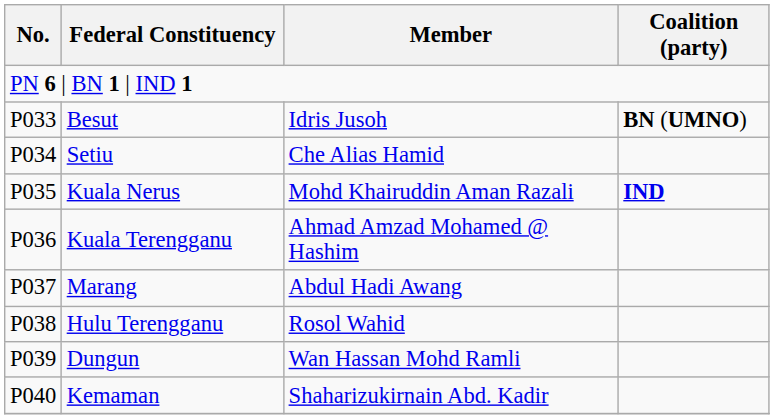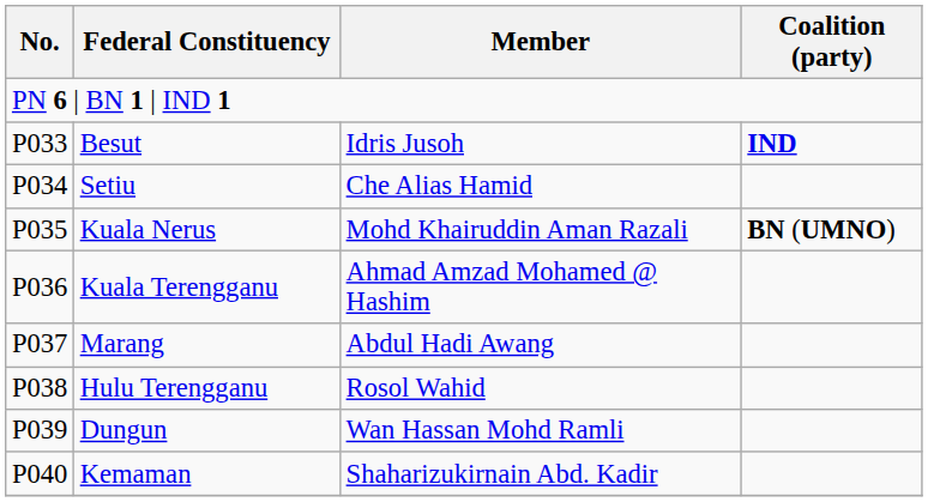Besut | Coalition (party): BN (UMNO) -> IND
Kuala Nerus | Coalition (party): IND -> BN (UMNO)
